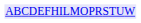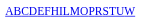row 1 | column 1: lavender background -> no background
